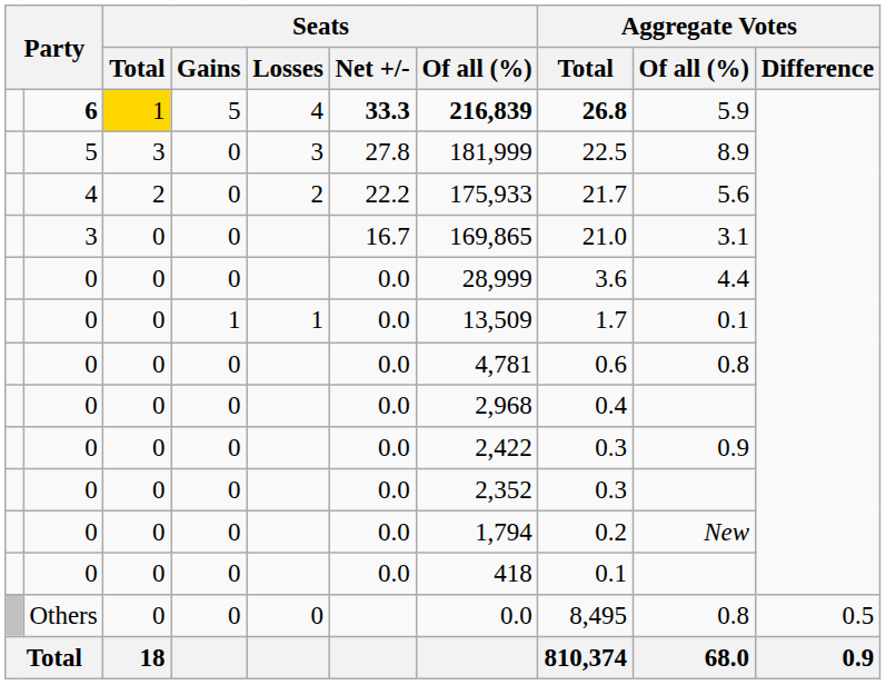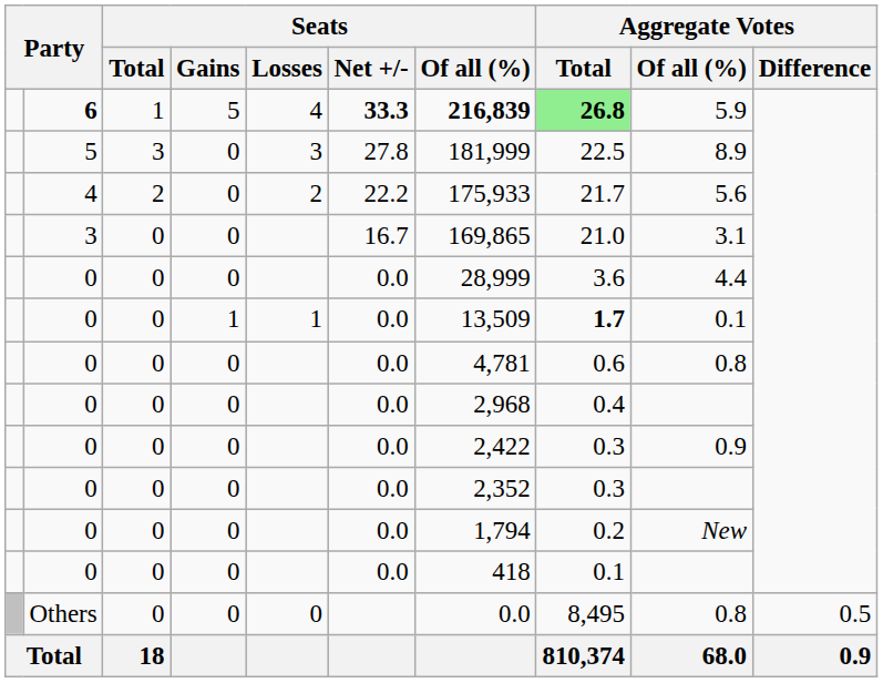6 | Seats / Total: gold background -> no background
6 | Aggregate Votes / Total: no background -> lightgreen background
0 / 1 | Aggregate Votes / Total: normal -> bold
